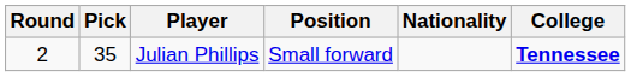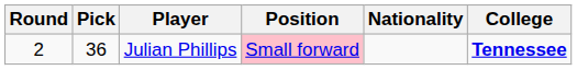Julian Phillips | Pick: 35 -> 36
Julian Phillips | Position: no background -> pink background
